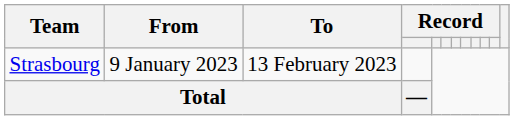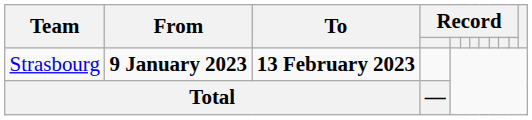Strasbourg | From: normal -> bold
Strasbourg | To: normal -> bold
